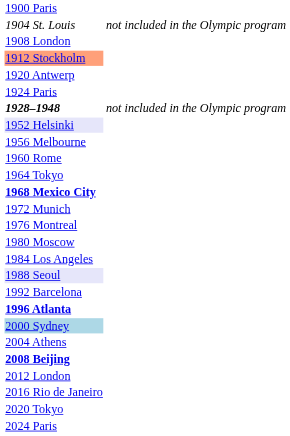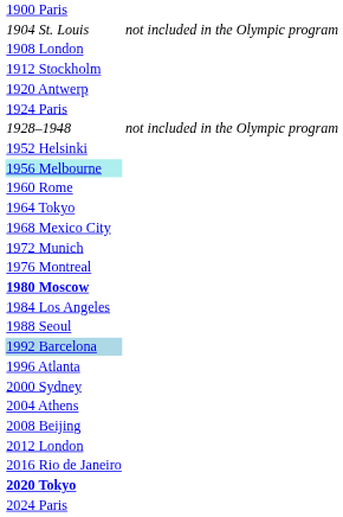1912 Stockholm | column 1: lightsalmon background -> no background
1928–1948 | column 1: bold -> normal
1952 Helsinki | column 1: lavender background -> no background
1956 Melbourne | column 1: no background -> paleturquoise background
1968 Mexico City | column 1: bold -> normal
1980 Moscow | column 1: normal -> bold
1988 Seoul | column 1: lavender background -> no background
1992 Barcelona | column 1: no background -> lightblue background
1996 Atlanta | column 1: bold -> normal
2000 Sydney | column 1: lightblue background -> no background
2008 Beijing | column 1: bold -> normal
2020 Tokyo | column 1: normal -> bold
